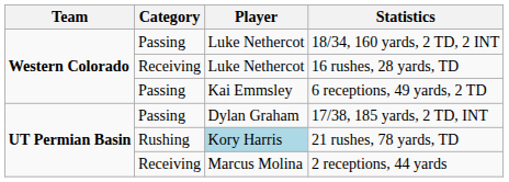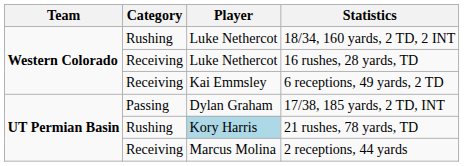18/34, 160 yards, 2 TD, 2 INT | Category: Passing -> Rushing
6 receptions, 49 yards, 2 TD | Category: Passing -> Receiving
